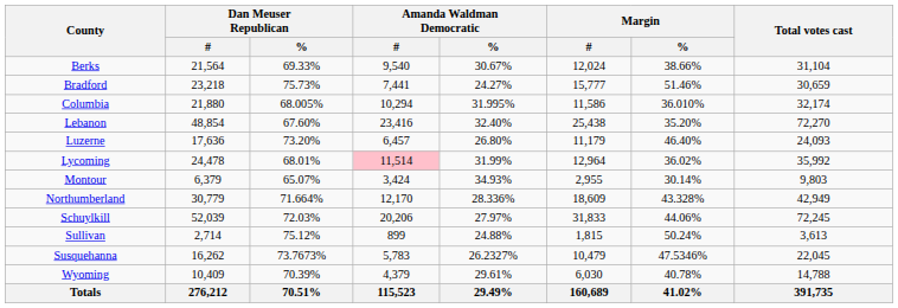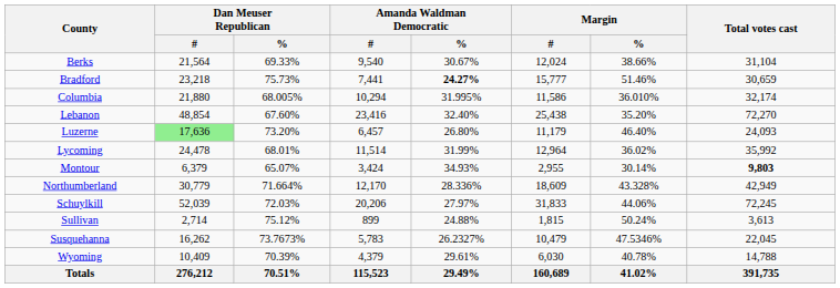Bradford | Amanda Waldman Democratic / %: normal -> bold
Luzerne | Dan Meuser Republican / #: no background -> lightgreen background
Lycoming | Amanda Waldman Democratic / #: pink background -> no background
Montour | Total votes cast: normal -> bold
